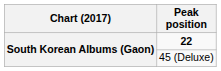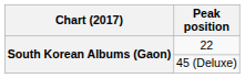22 | Peak position: bold -> normal
